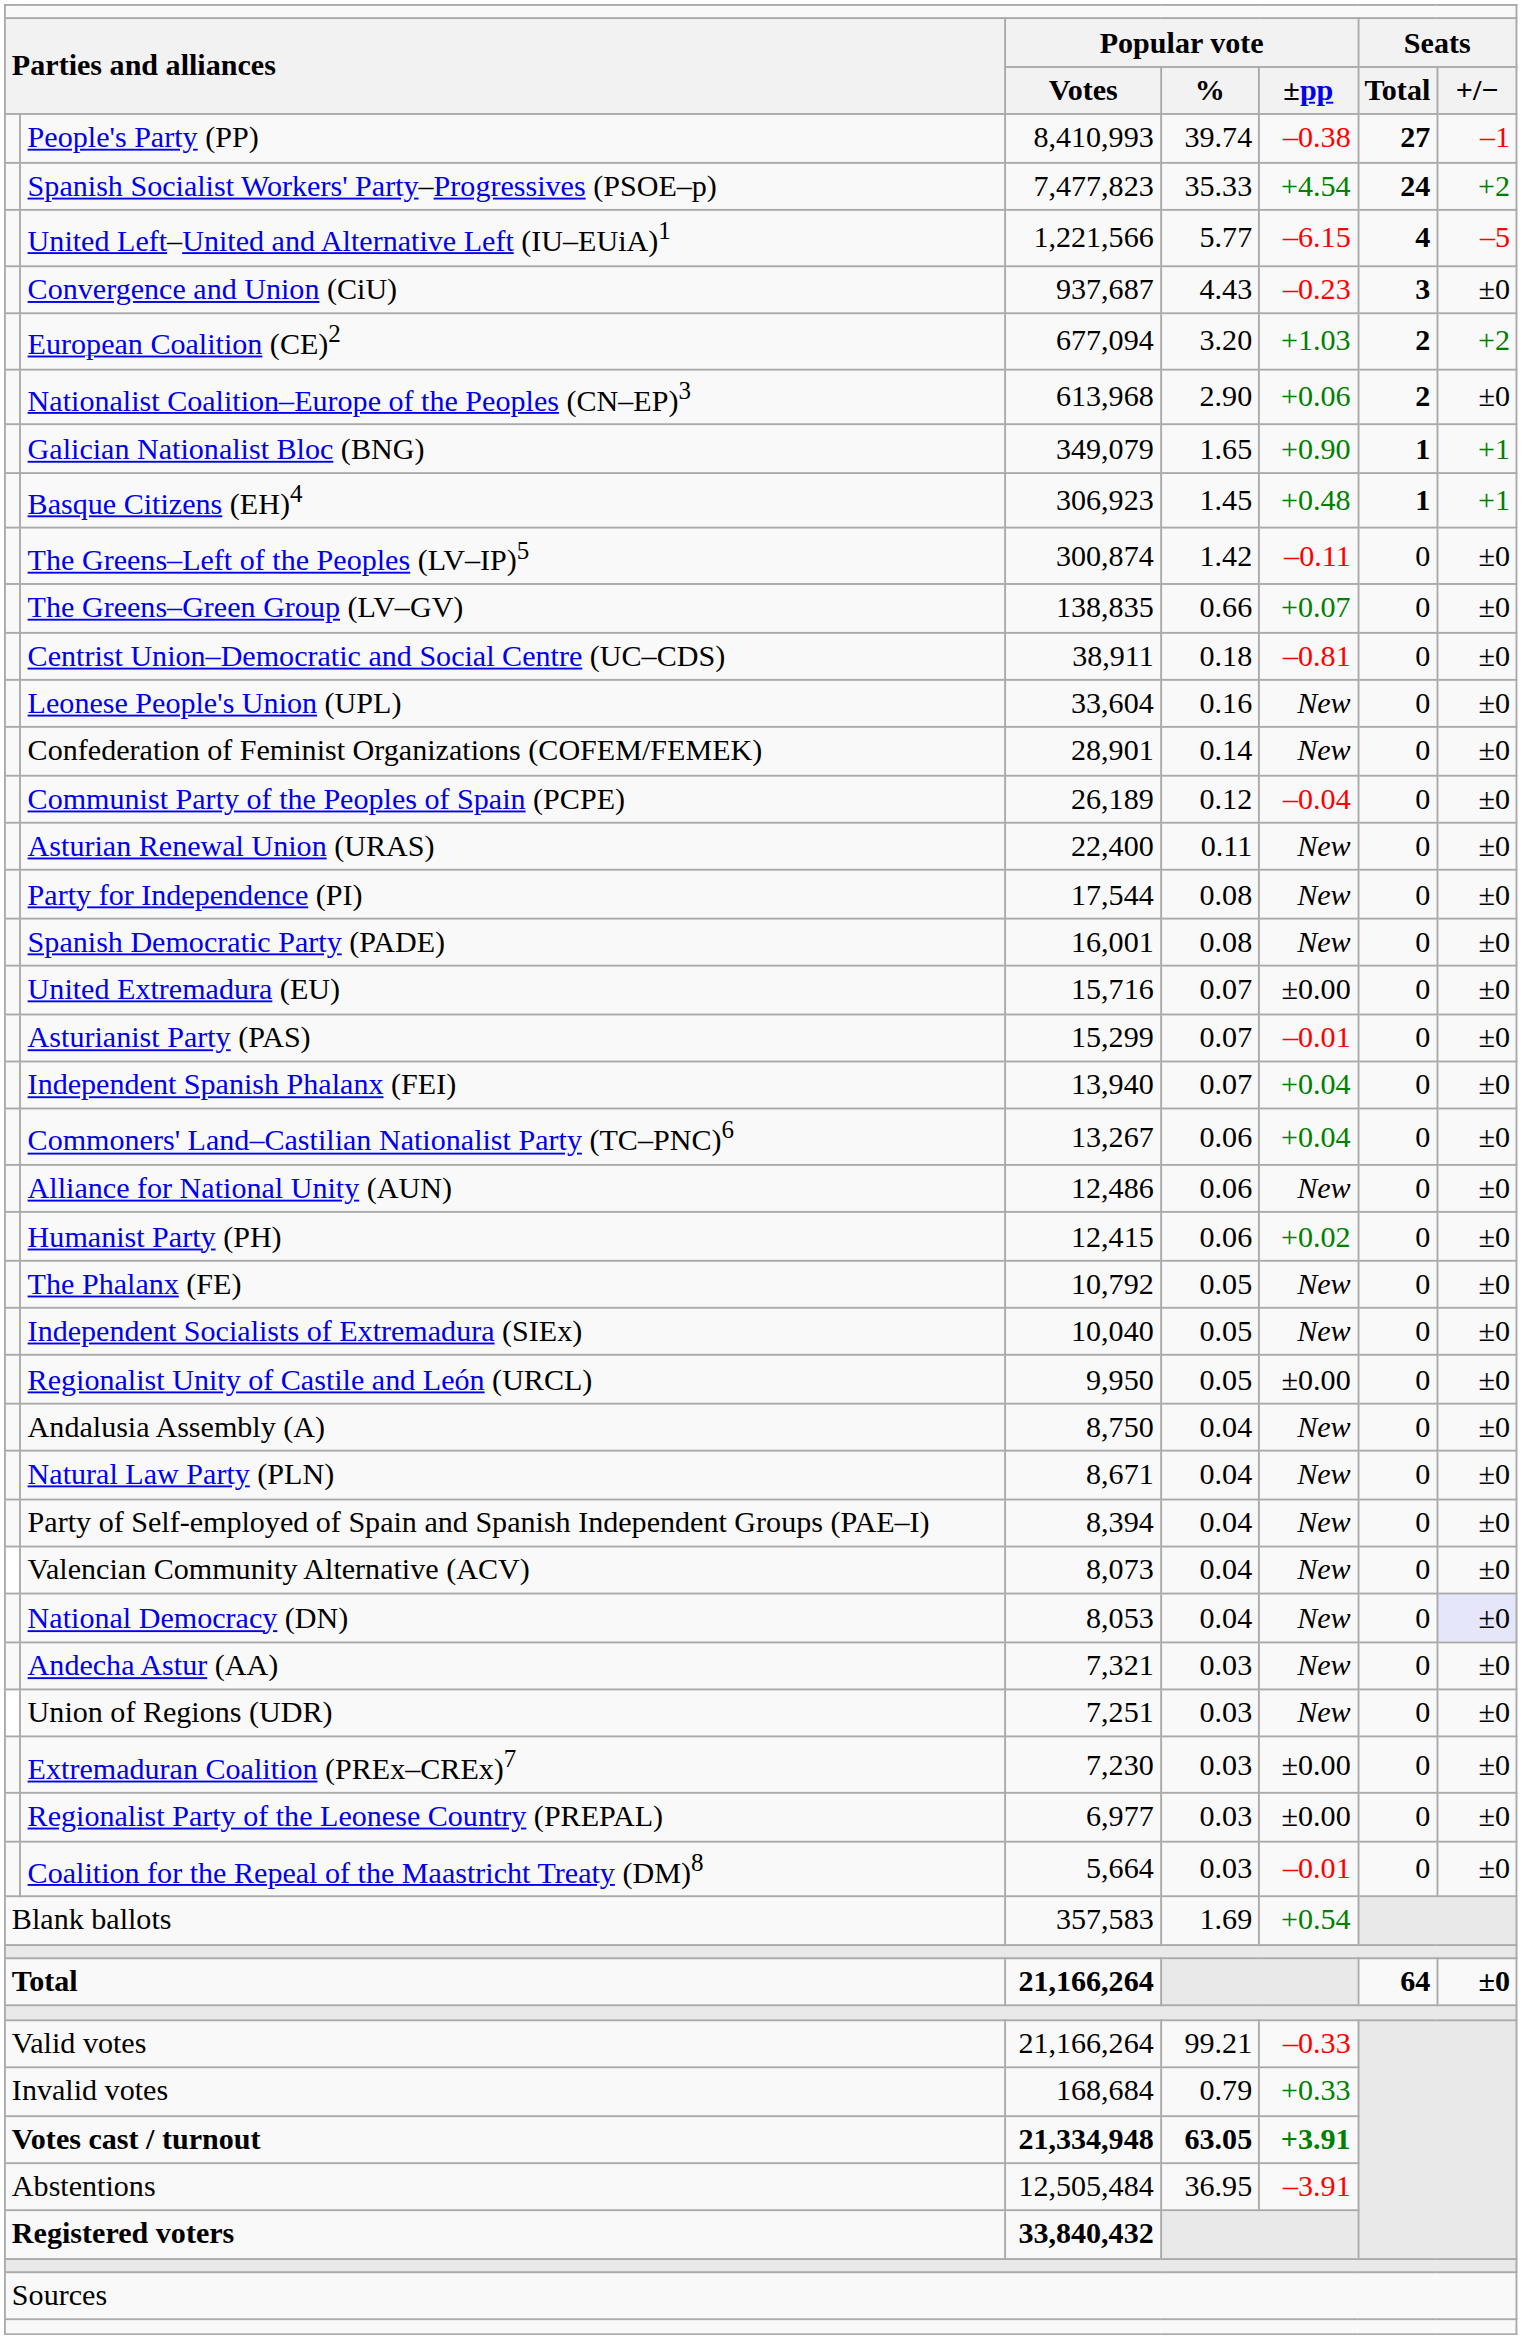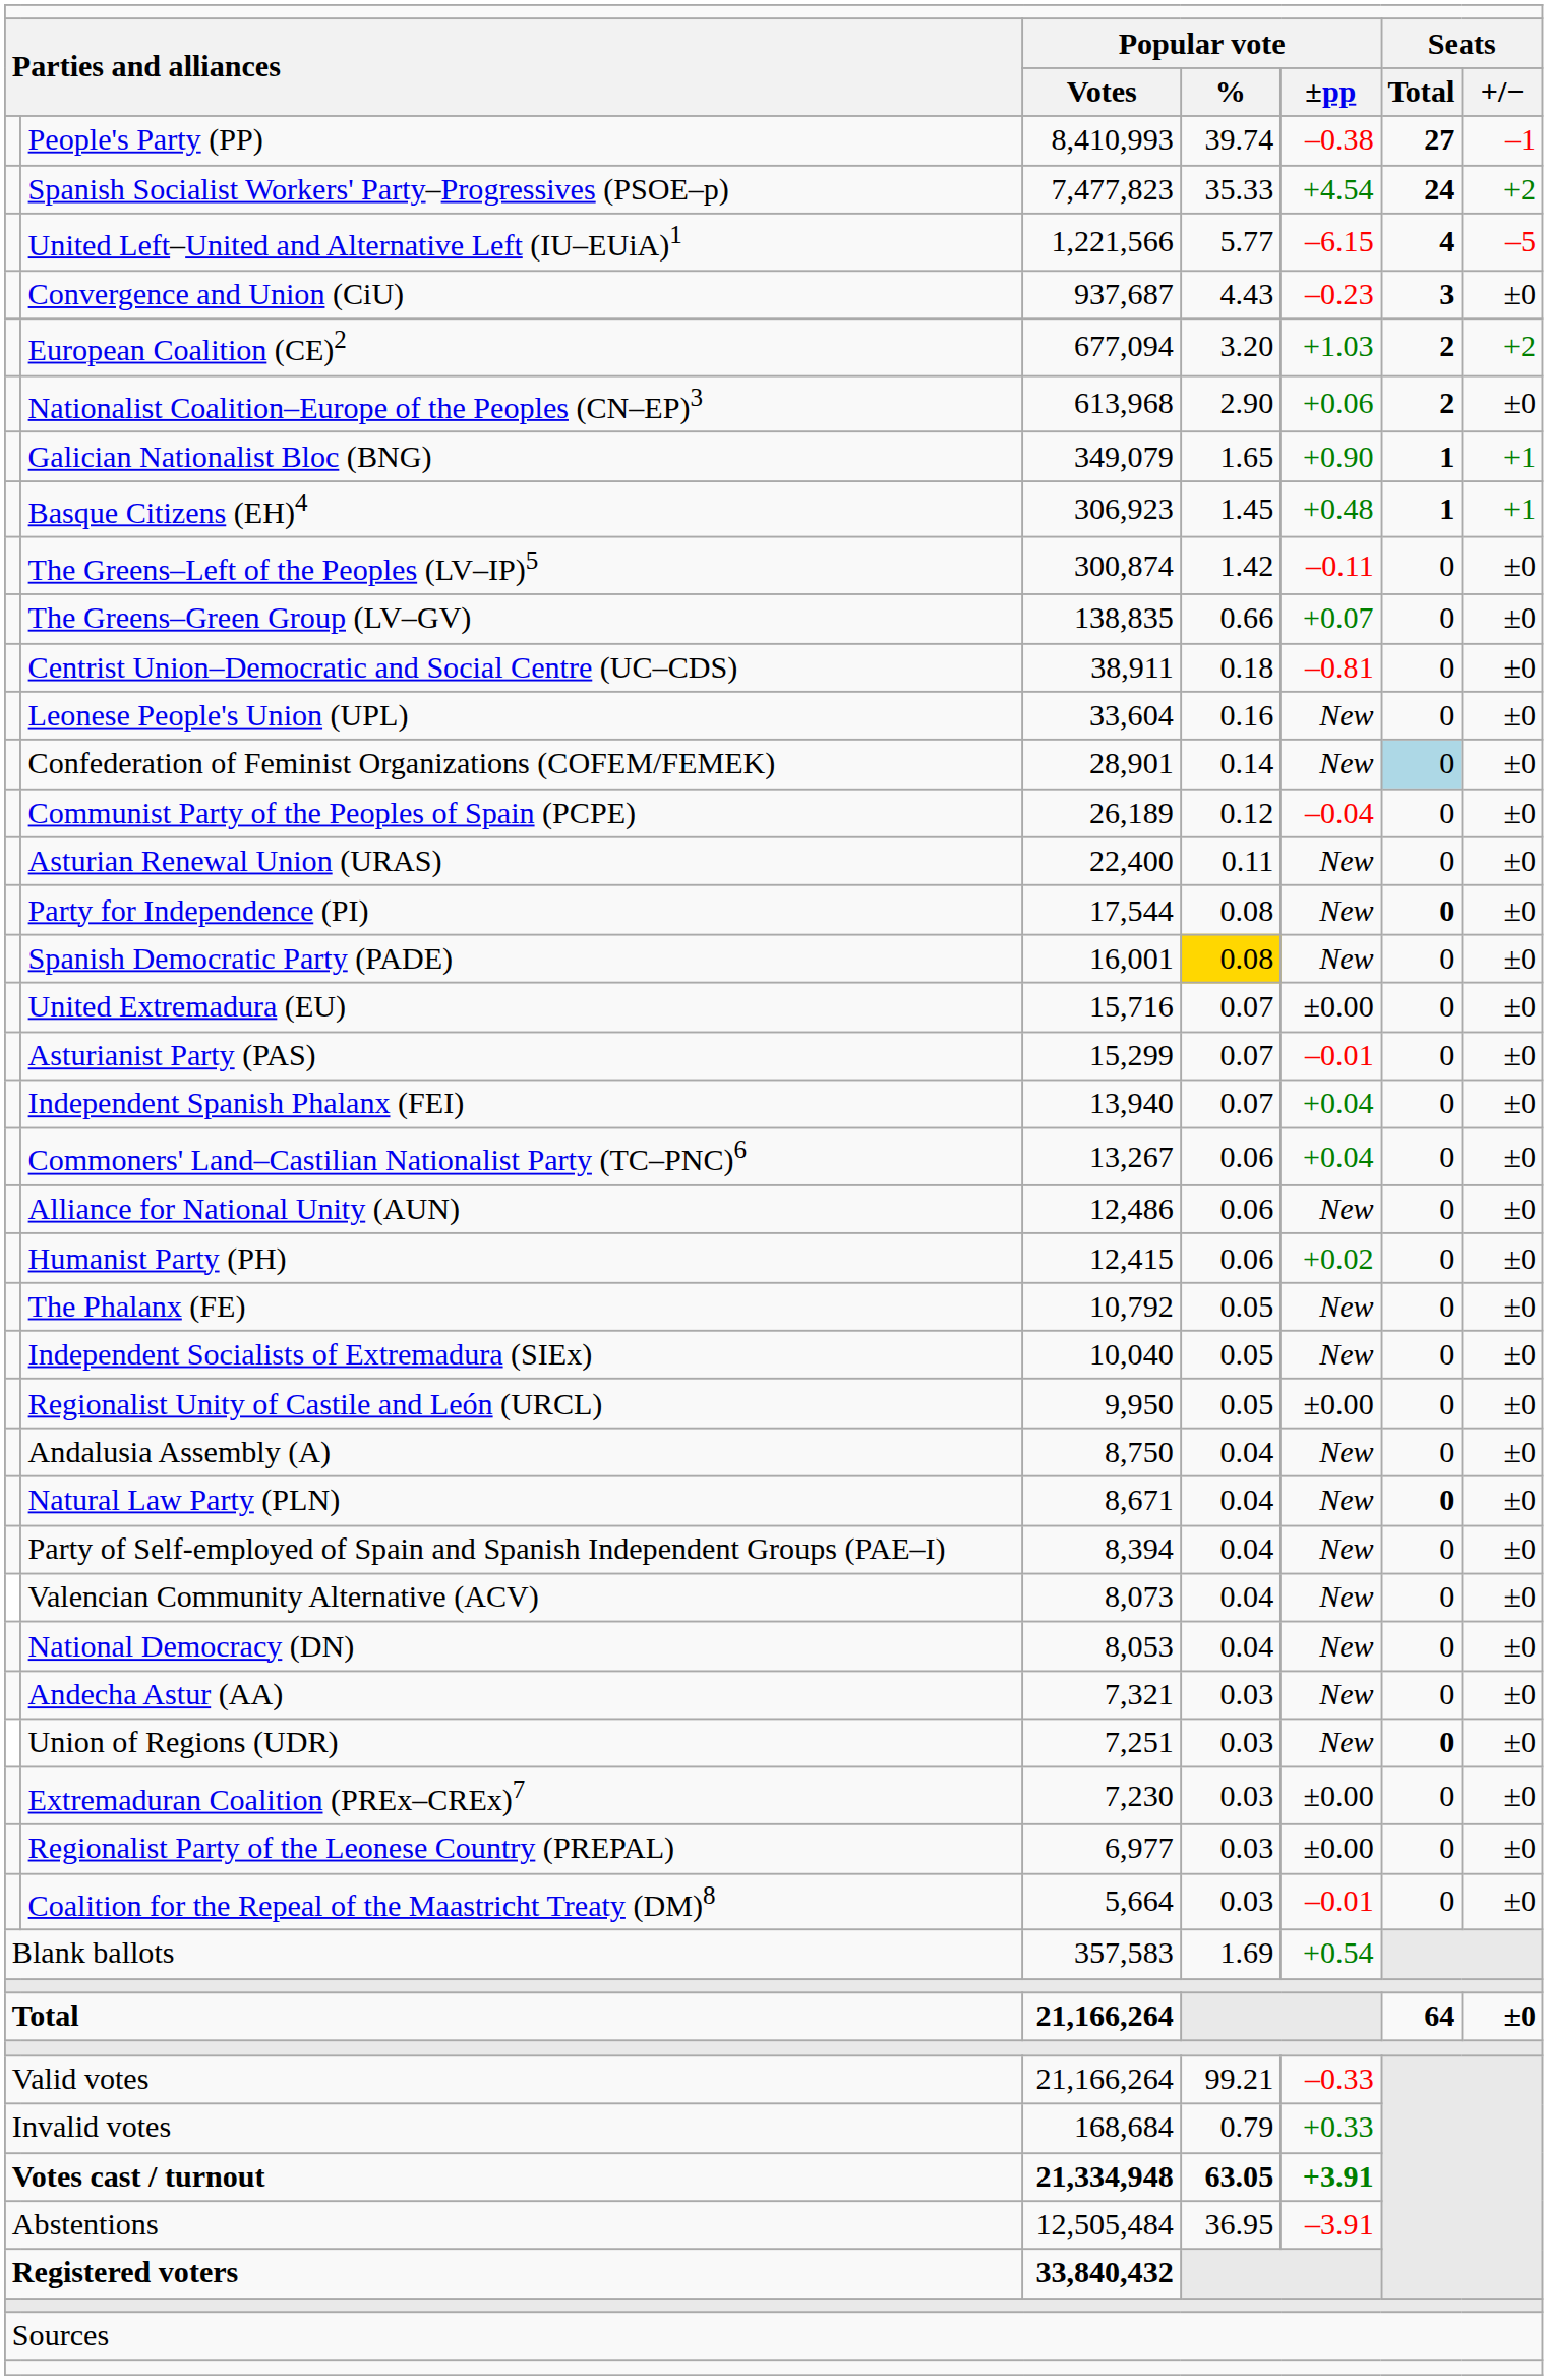Confederation of Feminist Organizations (COFEM/FEMEK) | column 6: no background -> lightblue background
Party for Independence (PI) | column 6: normal -> bold
Spanish Democratic Party (PADE) | column 4: no background -> gold background
Natural Law Party (PLN) | column 6: normal -> bold
National Democracy (DN) | column 7: lavender background -> no background
Union of Regions (UDR) | column 6: normal -> bold
